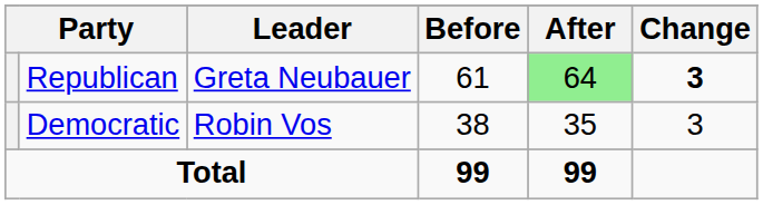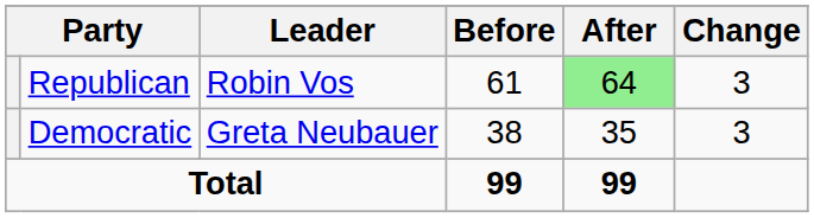Republican | Leader: Greta Neubauer -> Robin Vos
Republican | Change: bold -> normal
Democratic | Leader: Robin Vos -> Greta Neubauer
